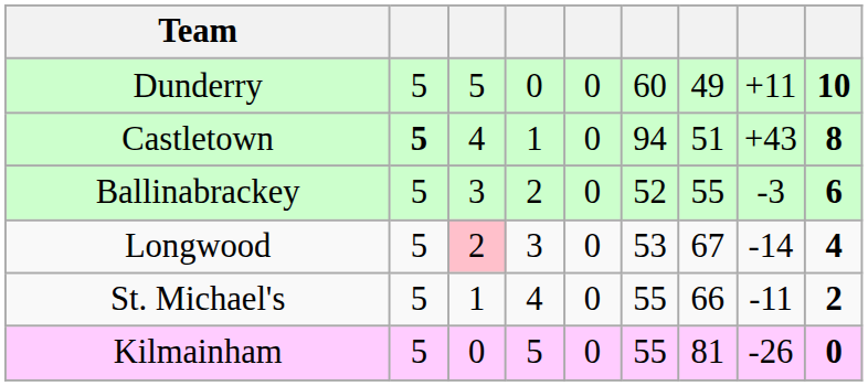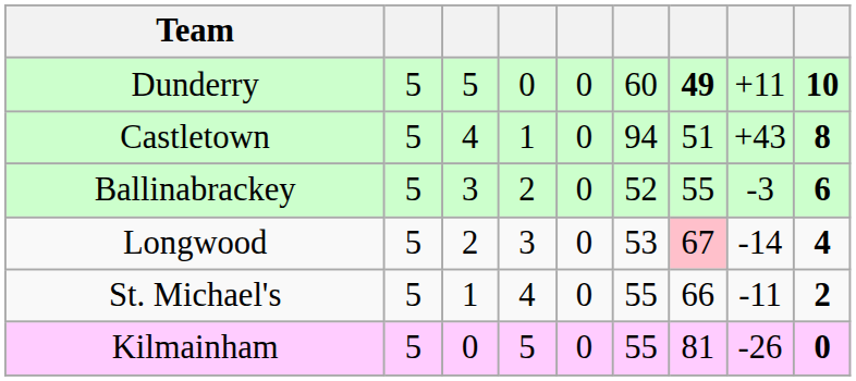Dunderry | column 7: normal -> bold
Castletown | column 2: bold -> normal
Longwood | column 3: pink background -> no background
Longwood | column 7: no background -> pink background
